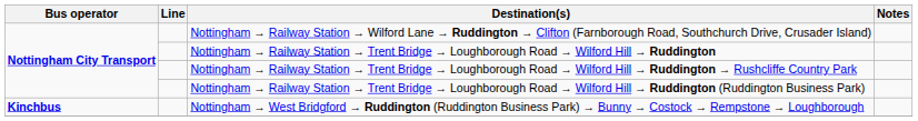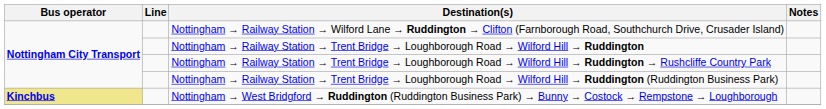row 6 | Bus operator: no background -> khaki background
